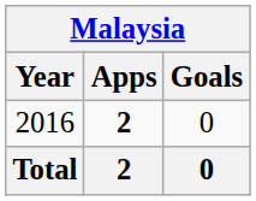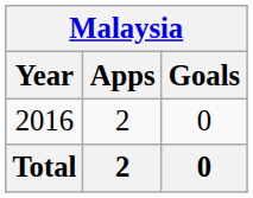2016 | Apps: bold -> normal
